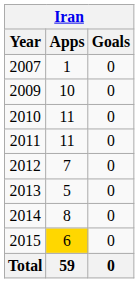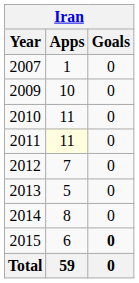2011 | Apps: no background -> lightyellow background
2015 | Apps: gold background -> no background
2015 | Goals: normal -> bold
